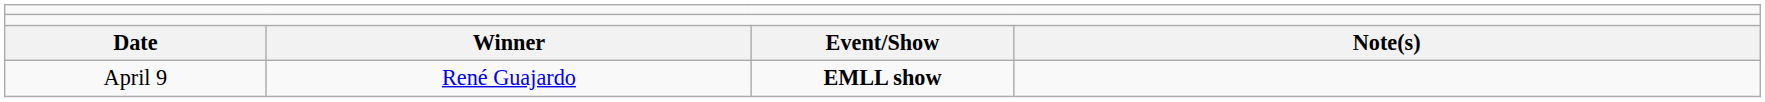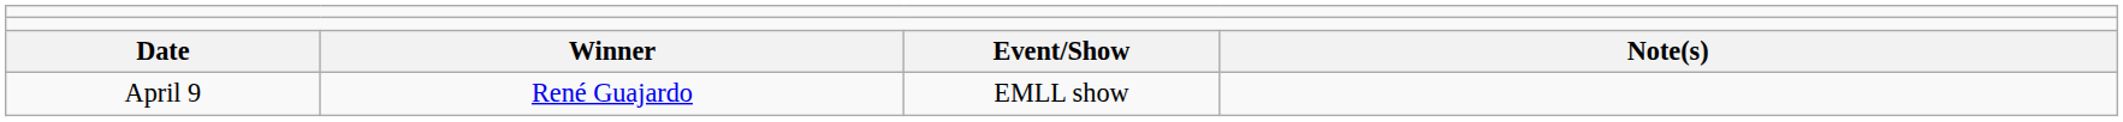April 9 | column 3: bold -> normal
